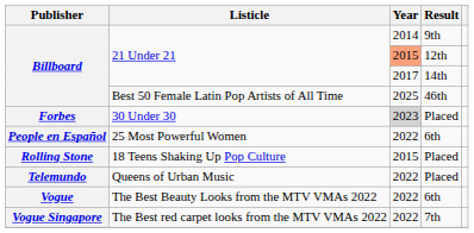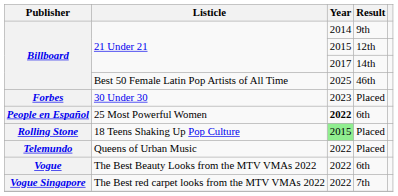21 Under 21 / 12th | Year: lightsalmon background -> no background
30 Under 30 | Year: lightgrey background -> no background
25 Most Powerful Women | Year: normal -> bold
18 Teens Shaking Up Pop Culture | Year: no background -> lightgreen background
